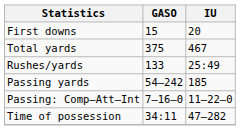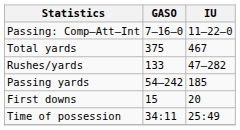rows swapped: First downs <-> Passing: Comp–Att–Int
Rushes/yards | IU: 25:49 -> 47–282
Time of possession | IU: 47–282 -> 25:49
